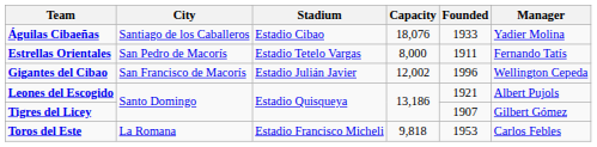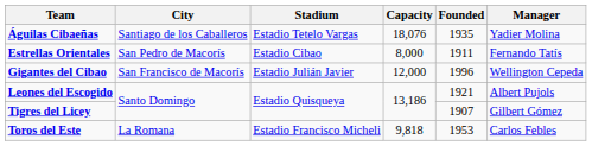Águilas Cibaeñas | Stadium: Estadio Cibao -> Estadio Tetelo Vargas
Águilas Cibaeñas | Founded: 1933 -> 1935
Estrellas Orientales | Stadium: Estadio Tetelo Vargas -> Estadio Cibao
Gigantes del Cibao | Capacity: 12,002 -> 12,000
